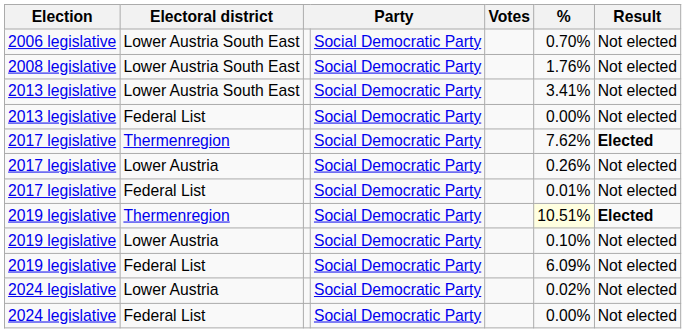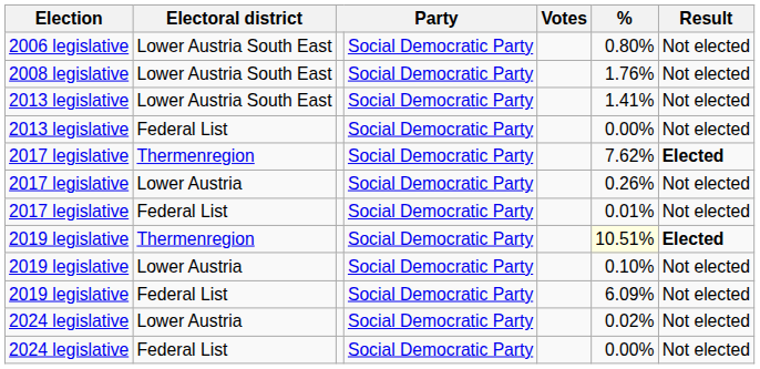2006 legislative | %: 0.70% -> 0.80%
2013 legislative / Lower Austria South East | %: 3.41% -> 1.41%
